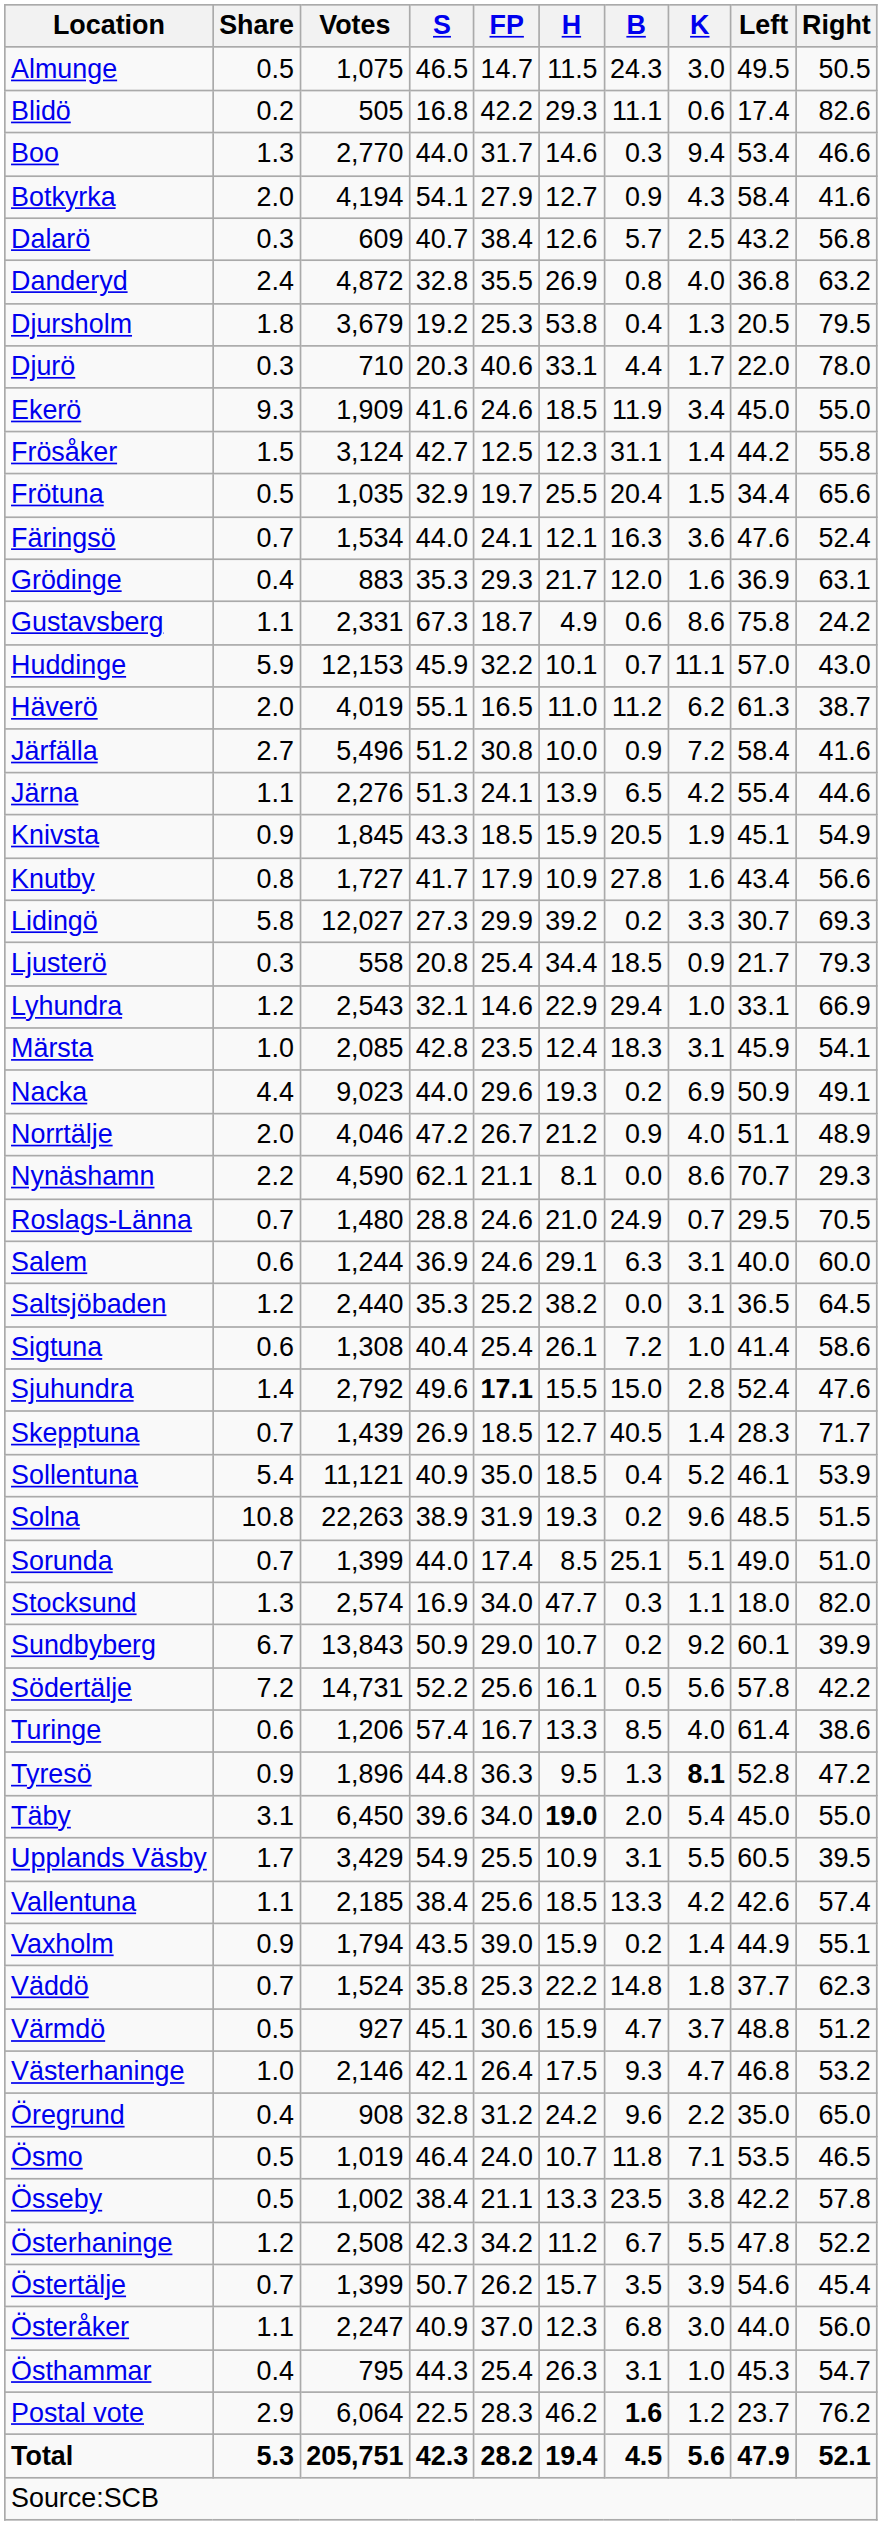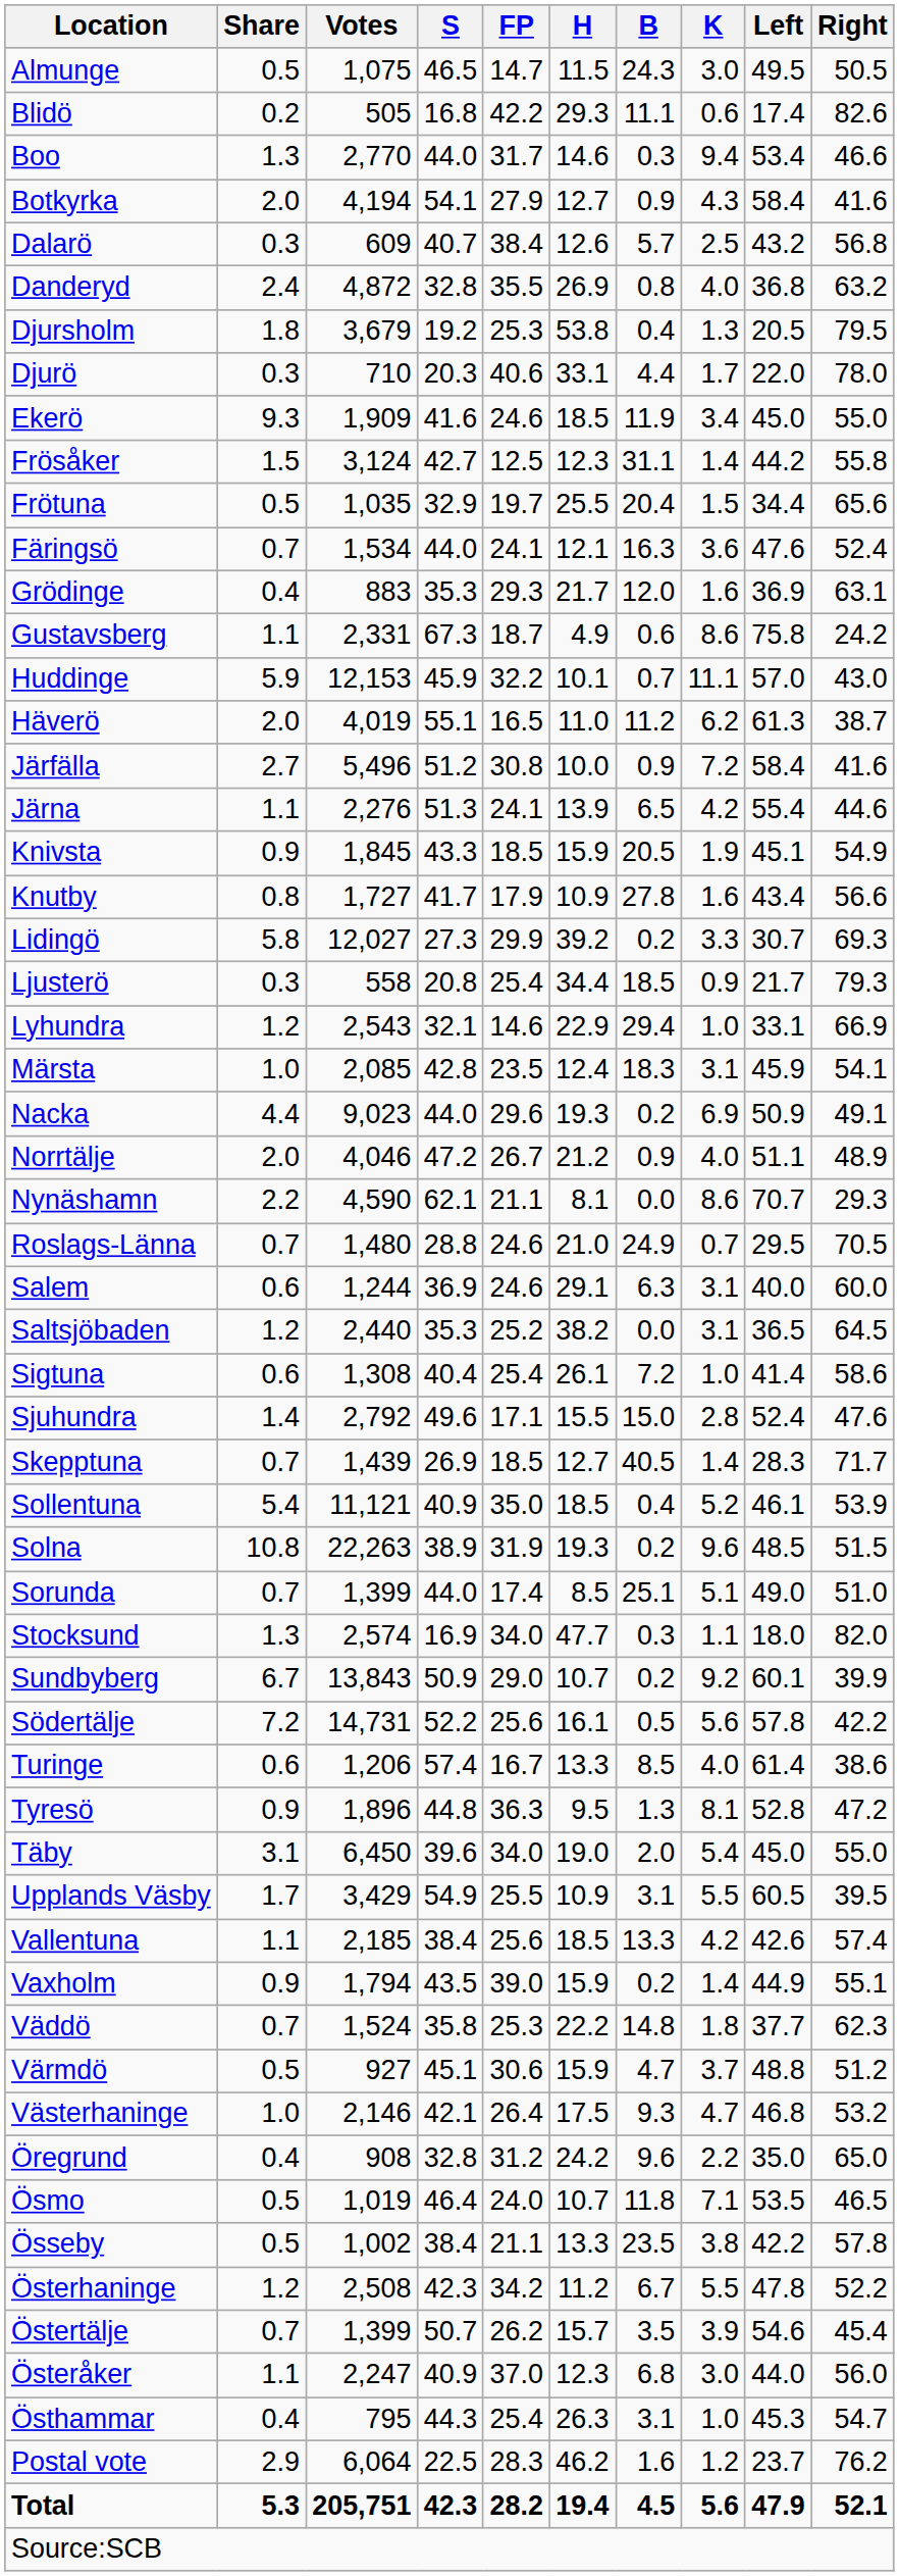Sjuhundra | FP: bold -> normal
Tyresö | K: bold -> normal
Täby | H: bold -> normal
Postal vote | B: bold -> normal
